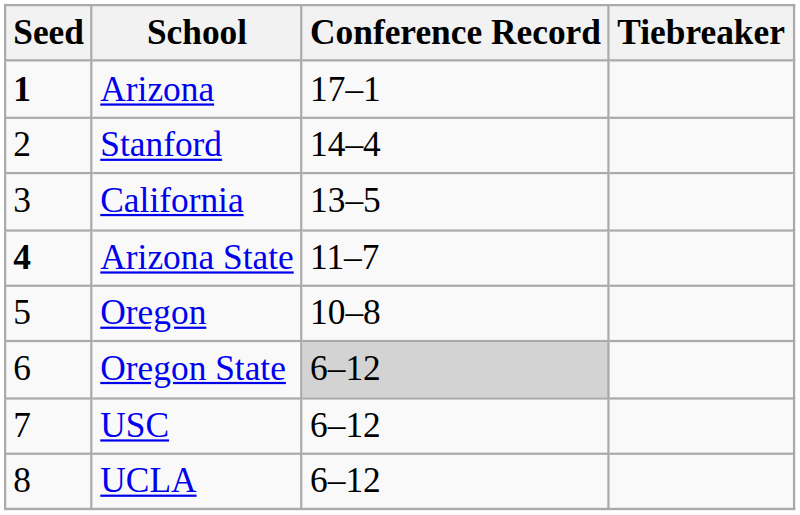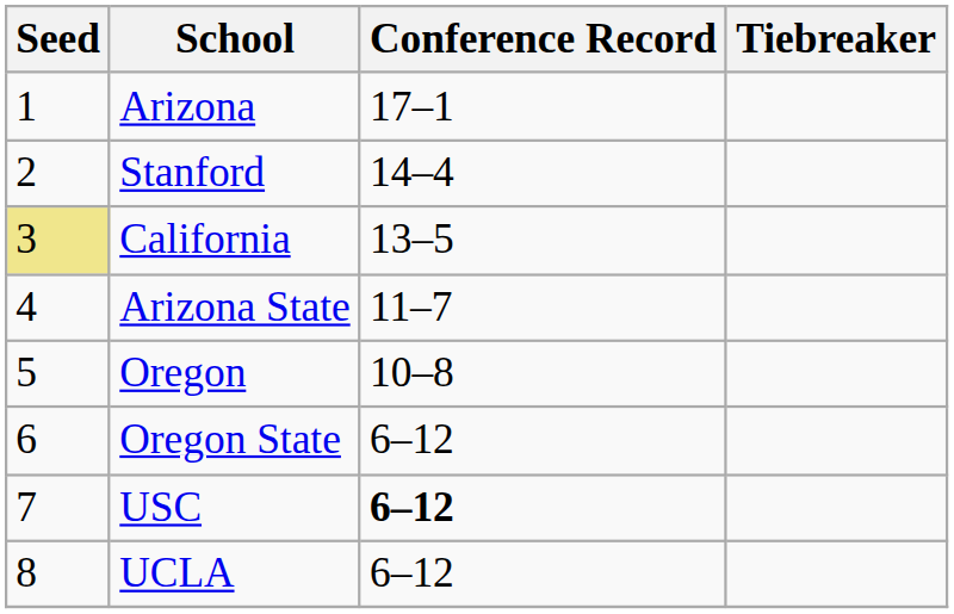Arizona | Seed: bold -> normal
California | Seed: no background -> khaki background
Arizona State | Seed: bold -> normal
Oregon State | Conference Record: lightgrey background -> no background
USC | Conference Record: normal -> bold
